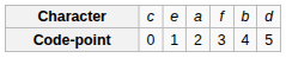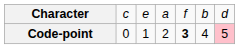Code-point | column 5: normal -> bold
Code-point | column 7: no background -> pink background
